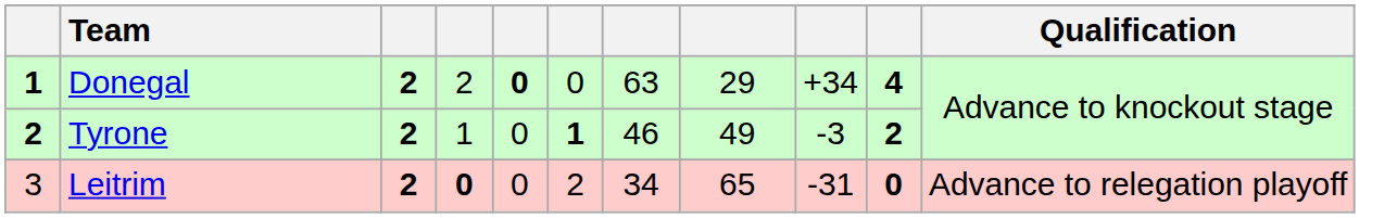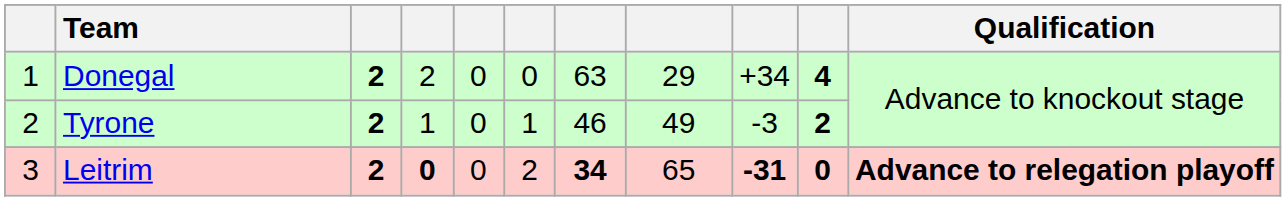Donegal | column 1: bold -> normal
Donegal | column 5: bold -> normal
Tyrone | column 1: bold -> normal
Tyrone | column 6: bold -> normal
Leitrim | column 7: normal -> bold
Leitrim | column 9: normal -> bold
Leitrim | Qualification: normal -> bold
